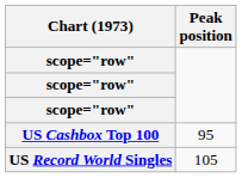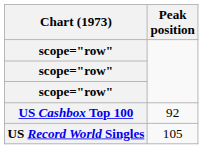US Cashbox Top 100 | Peak position: 95 -> 92
